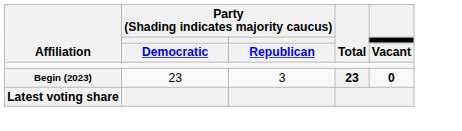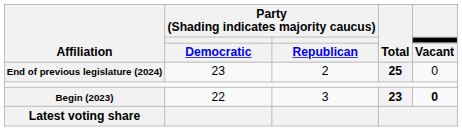+ row: End of previous legislature (2024) | 23 | 2 | 25 | 0
Begin (2023) | Party (Shading indicates majority caucus) / Democratic: 23 -> 22
